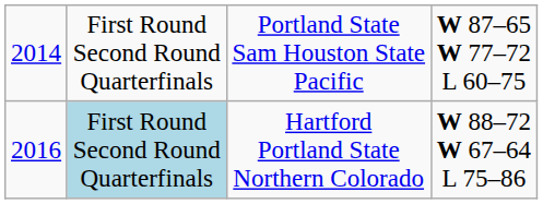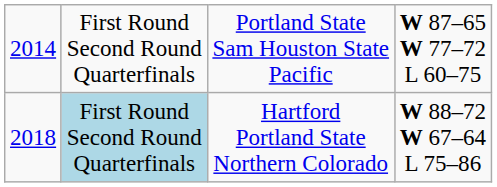row 2 | column 1: 2016 -> 2018
